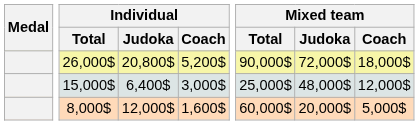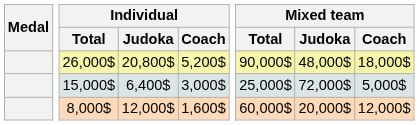26,000$ | Mixed team / Judoka: 72,000$ -> 48,000$
15,000$ | Mixed team / Judoka: 48,000$ -> 72,000$
15,000$ | Mixed team / Coach: 12,000$ -> 5,000$
8,000$ | Mixed team / Coach: 5,000$ -> 12,000$
